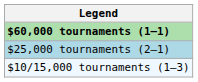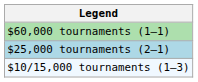row 2 | column 1: bold -> normal
